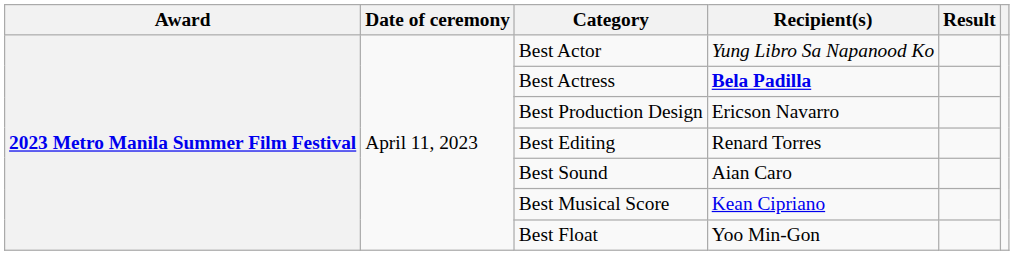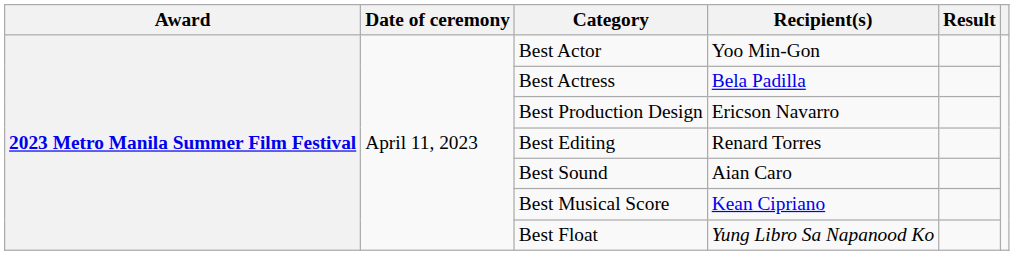Best Actor | Recipient(s): Yung Libro Sa Napanood Ko -> Yoo Min-Gon
Best Actress | Recipient(s): bold -> normal
Best Float | Recipient(s): Yoo Min-Gon -> Yung Libro Sa Napanood Ko
